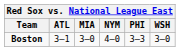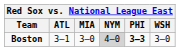Boston | NYM: no background -> lightgrey background
Boston | PHI: normal -> bold
